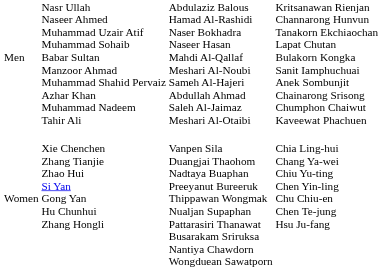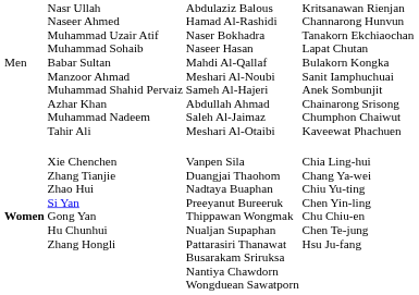Women | column 1: normal -> bold
